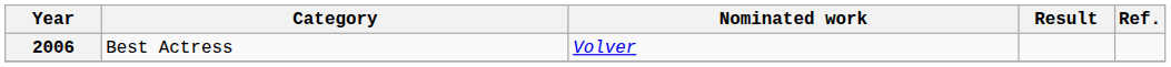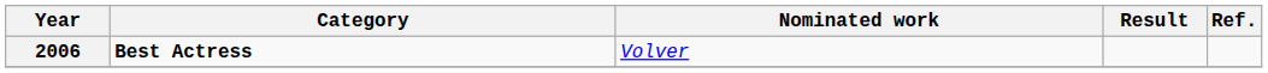2006 | Category: normal -> bold
